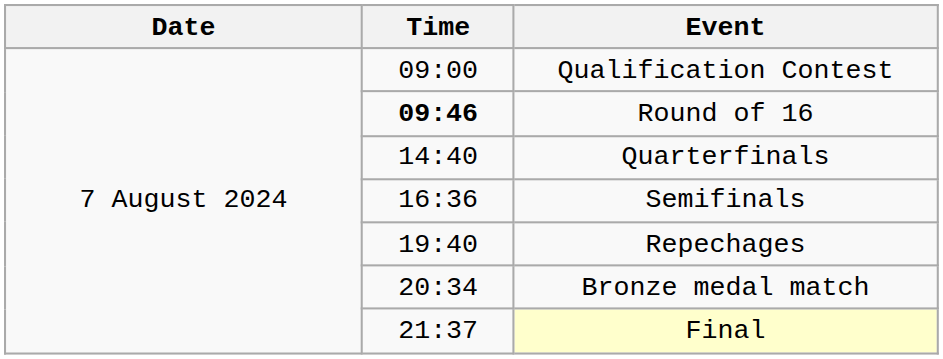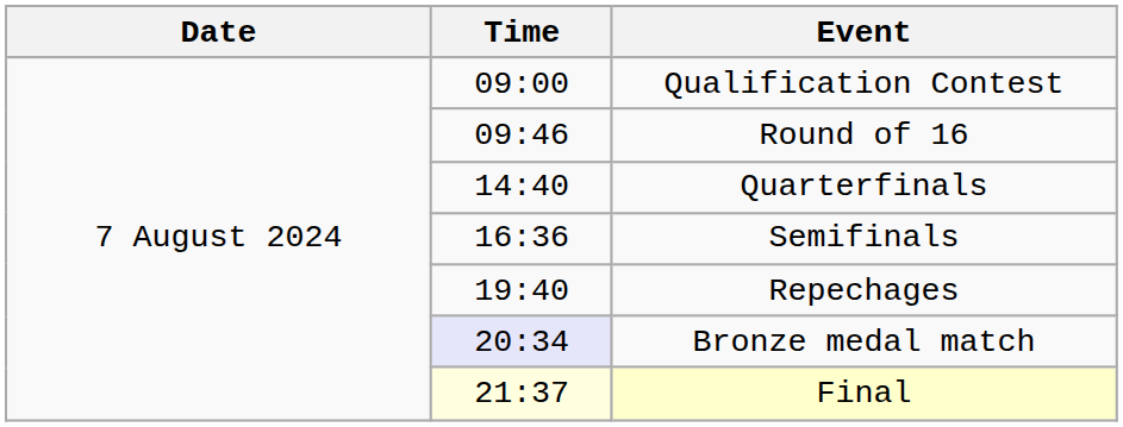Round of 16 | Time: bold -> normal
Bronze medal match | Time: no background -> lavender background
Final | Time: no background -> lightyellow background
